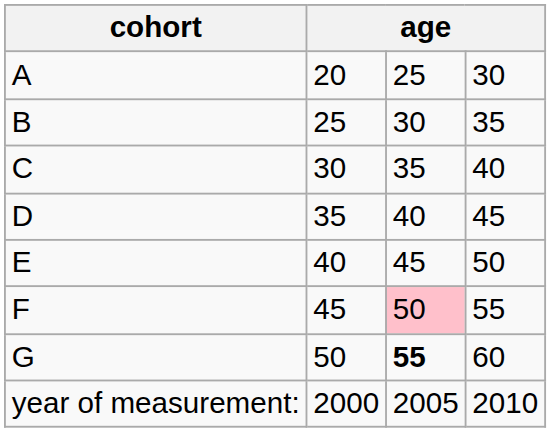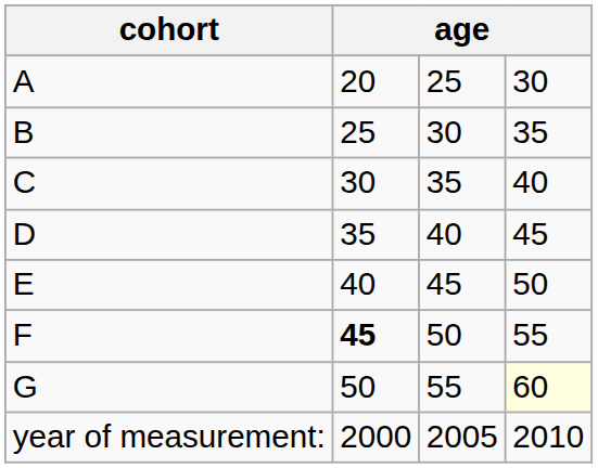F | column 2: normal -> bold
F | column 3: pink background -> no background
G | column 3: bold -> normal
G | column 4: no background -> lightyellow background
